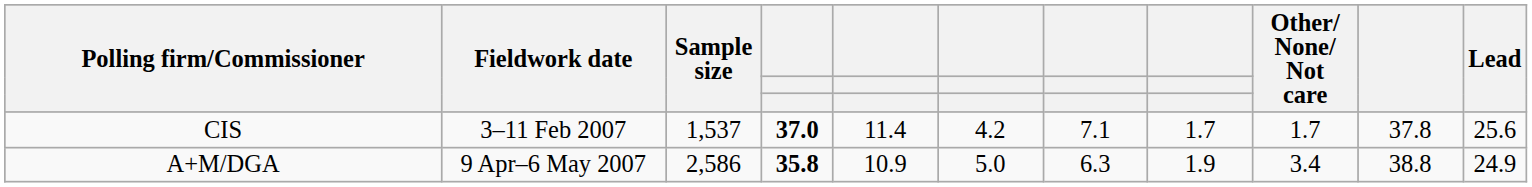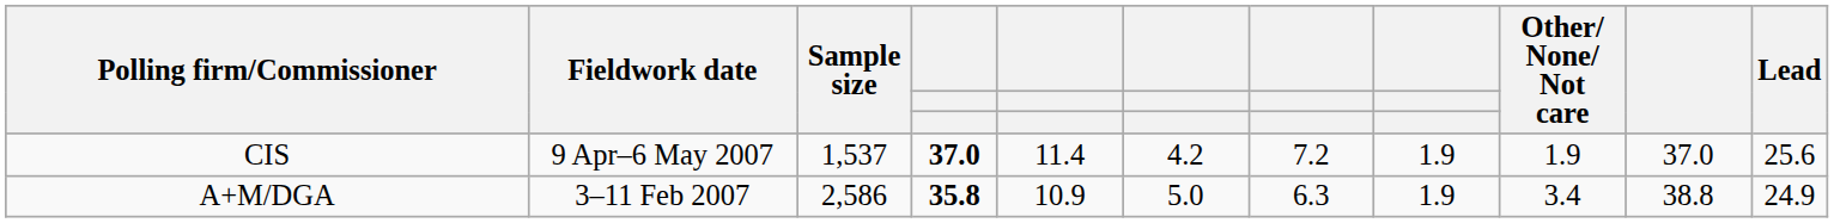CIS | Fieldwork date: 3–11 Feb 2007 -> 9 Apr–6 May 2007
CIS | column 7: 7.1 -> 7.2
CIS | column 8: 1.7 -> 1.9
CIS | Other/ None/ Not care: 1.7 -> 1.9
CIS | column 10: 37.8 -> 37.0
A+M/DGA | Fieldwork date: 9 Apr–6 May 2007 -> 3–11 Feb 2007
